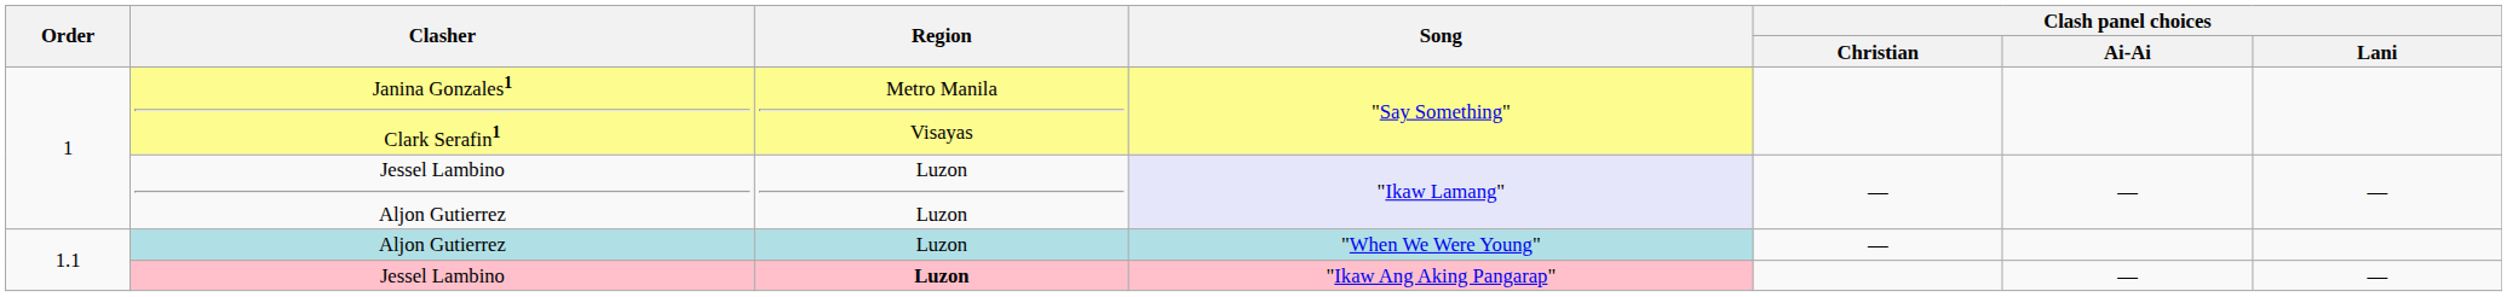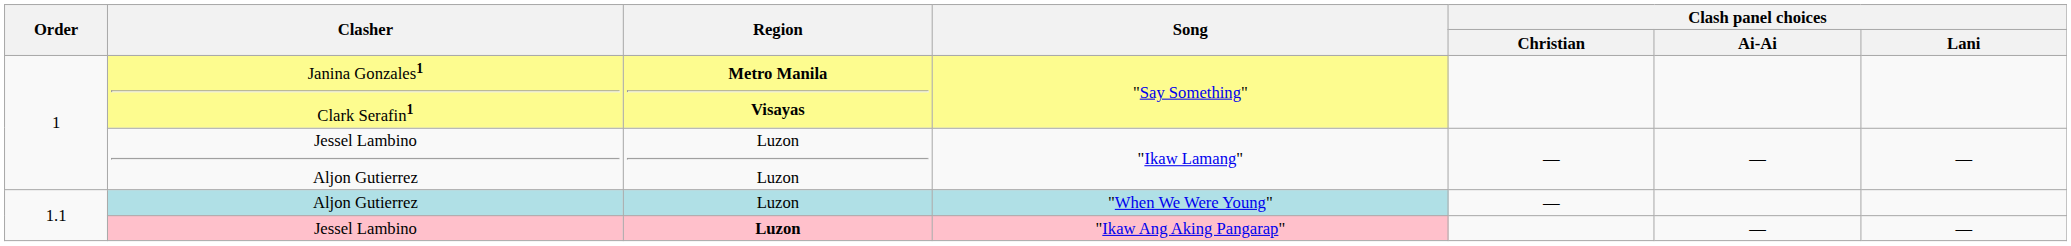Janina Gonzales1 Clark Serafin1 | Region: normal -> bold
Jessel Lambino Aljon Gutierrez | Song: lavender background -> no background
